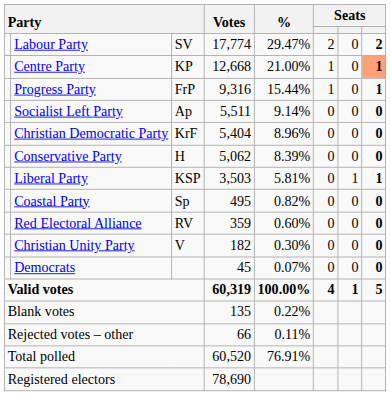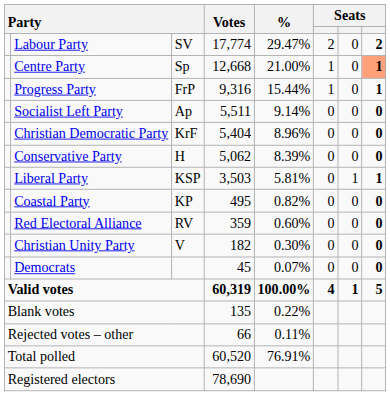Centre Party | column 3: KP -> Sp
Coastal Party | column 3: Sp -> KP
